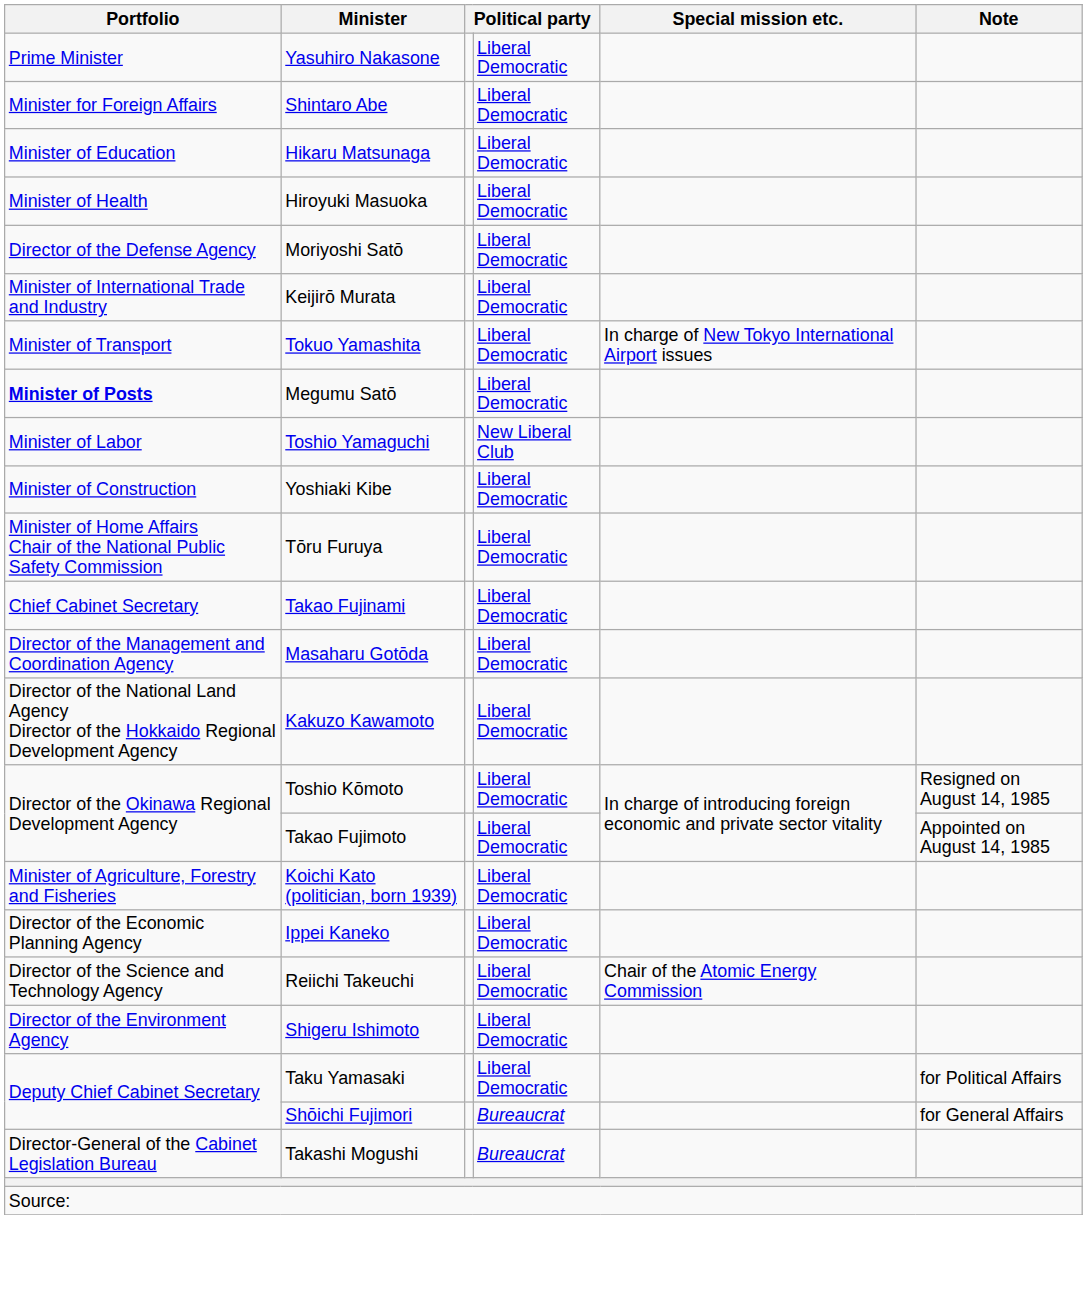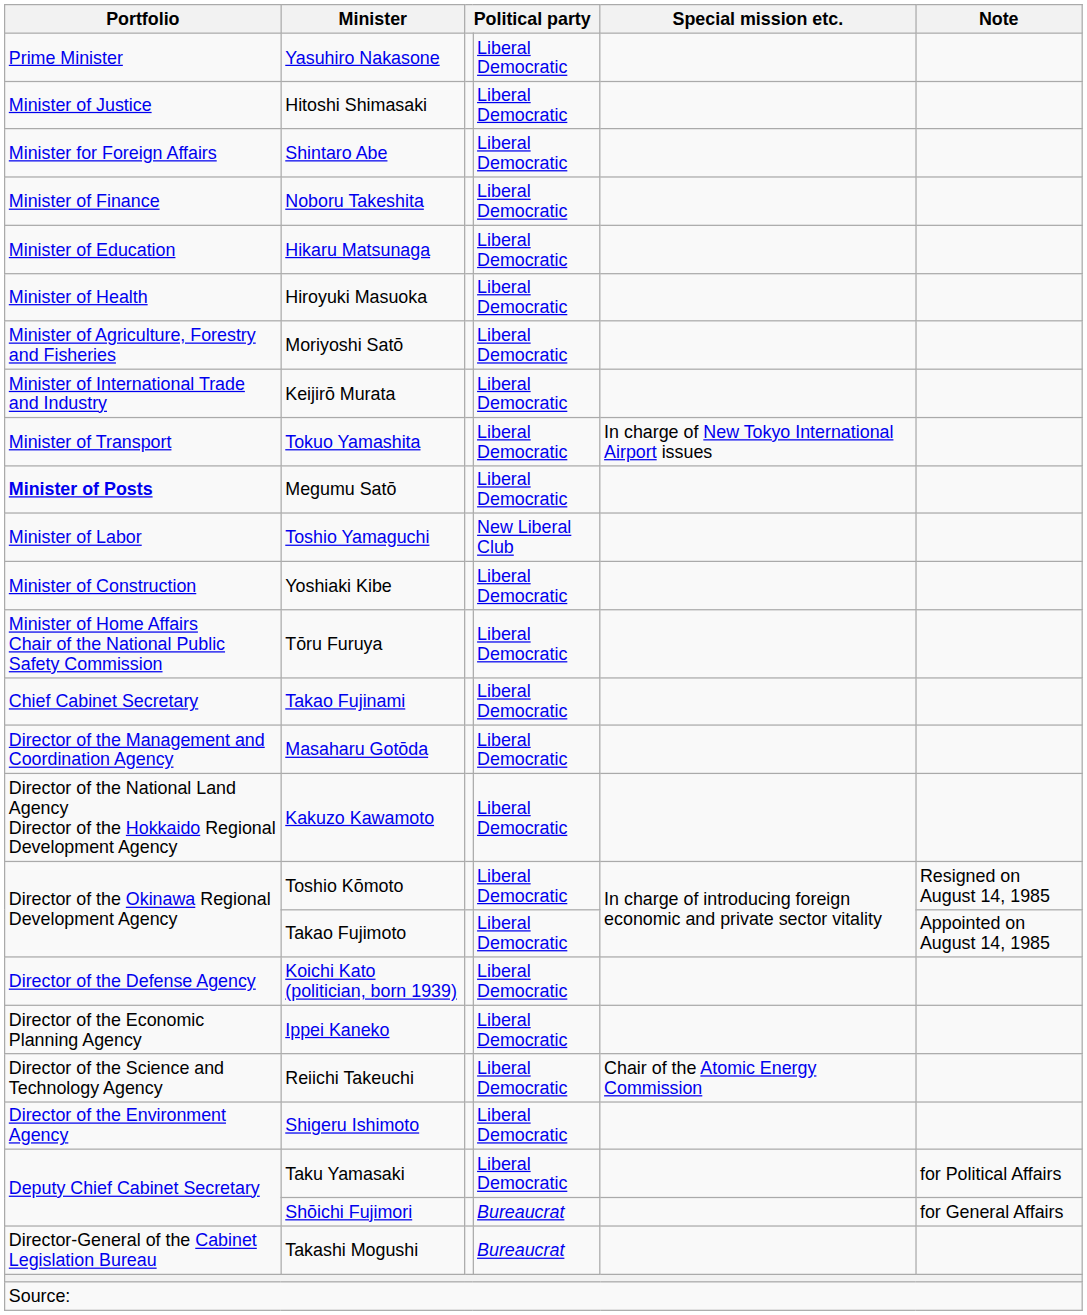+ row: Minister of Justice | Hitoshi Shimasaki | Liberal Democratic
+ row: Minister of Finance | Noboru Takeshita | Liberal Democratic
Moriyoshi Satō | Portfolio: Director of the Defense Agency -> Minister of Agriculture, Forestry and Fisheries
Koichi Kato (politician, born 1939) | Portfolio: Minister of Agriculture, Forestry and Fisheries -> Director of the Defense Agency
